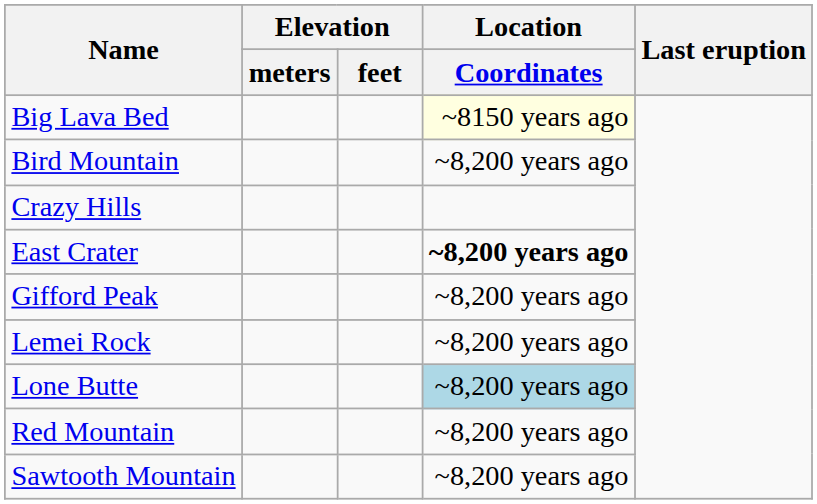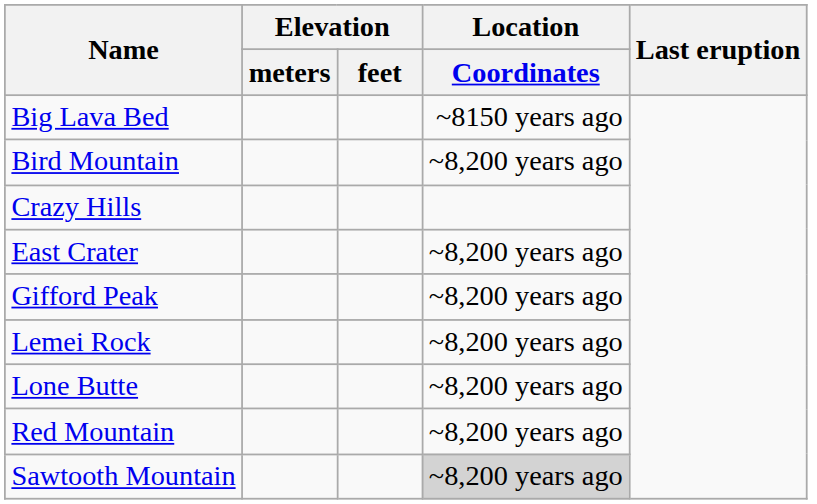Big Lava Bed | Location / Coordinates: lightyellow background -> no background
East Crater | Location / Coordinates: bold -> normal
Lone Butte | Location / Coordinates: lightblue background -> no background
Sawtooth Mountain | Location / Coordinates: no background -> lightgrey background
